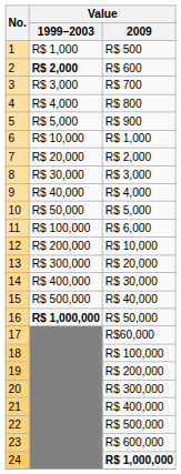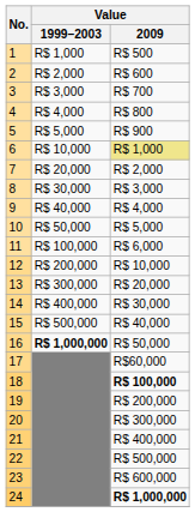2 | Value / 1999–2003: bold -> normal
6 | Value / 2009: no background -> khaki background
18 | Value / 2009: normal -> bold
